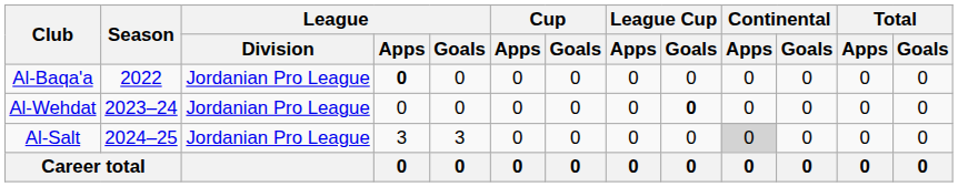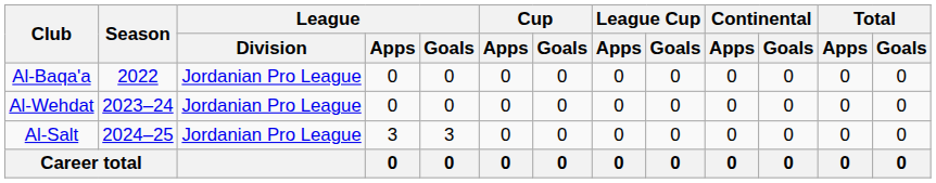Al-Baqa'a | League / Apps: bold -> normal
Al-Wehdat | League Cup / Goals: bold -> normal
Al-Salt | Continental / Apps: lightgrey background -> no background
